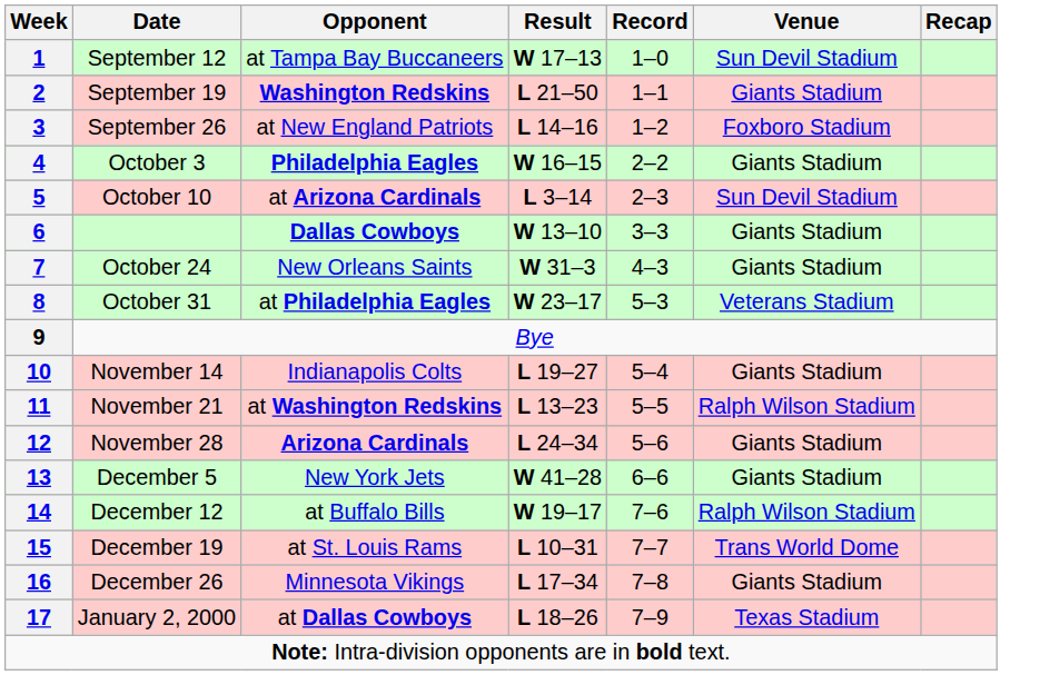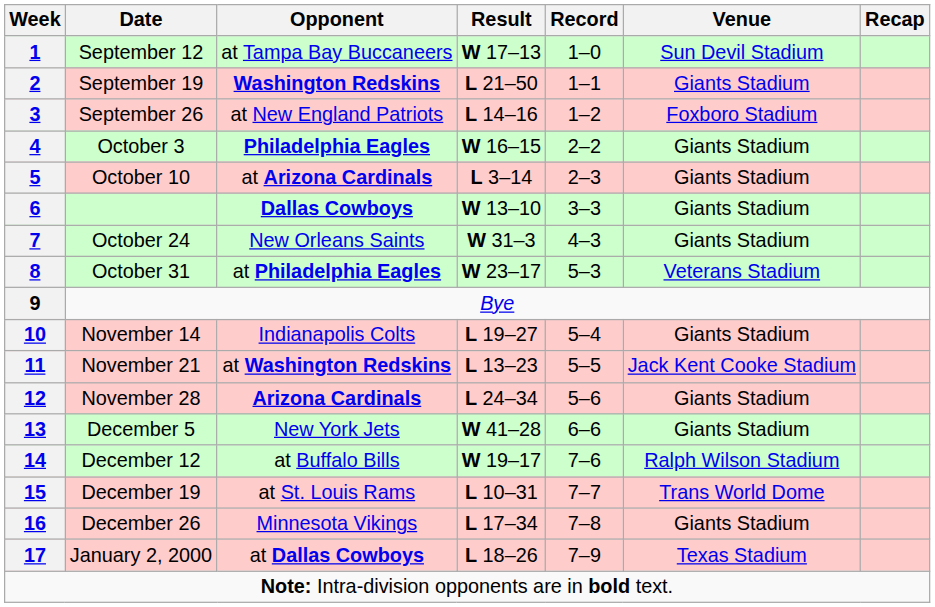5 | Venue: Sun Devil Stadium -> Giants Stadium
11 | Venue: Ralph Wilson Stadium -> Jack Kent Cooke Stadium
